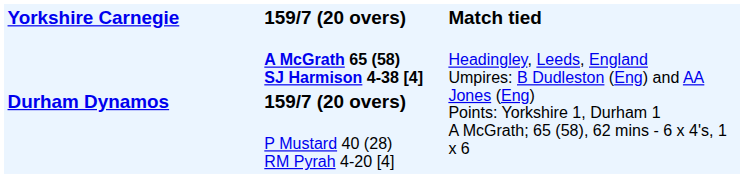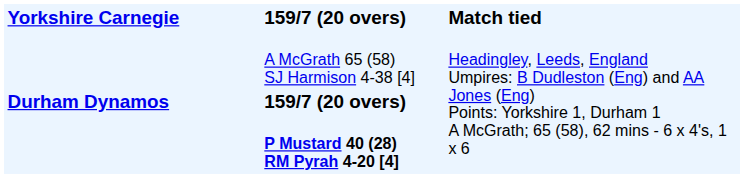A McGrath 65 (58) SJ Harmison 4-38 [4] | 159/7 (20 overs): bold -> normal
P Mustard 40 (28) RM Pyrah 4-20 [4] | 159/7 (20 overs): normal -> bold
